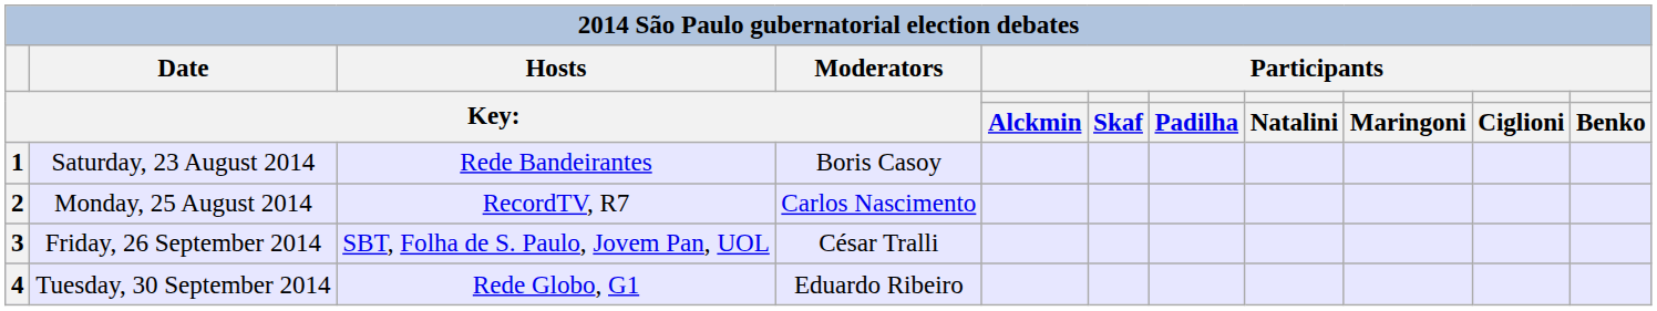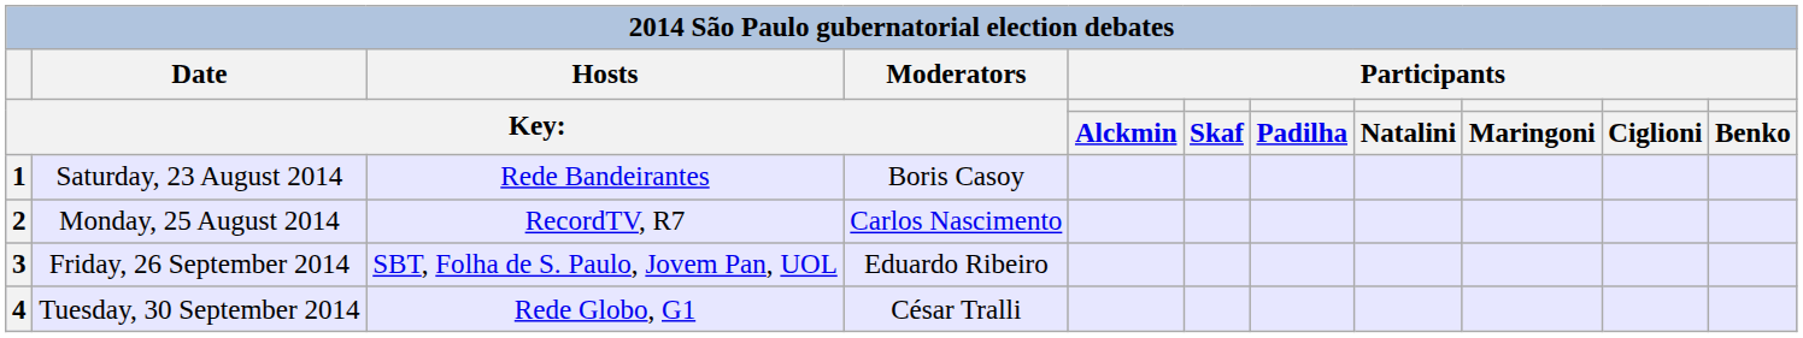3 | Moderators / Key:: César Tralli -> Eduardo Ribeiro
4 | Moderators / Key:: Eduardo Ribeiro -> César Tralli
